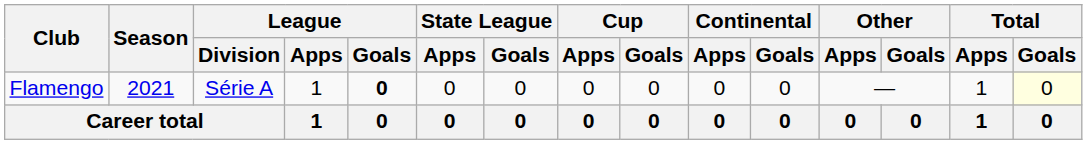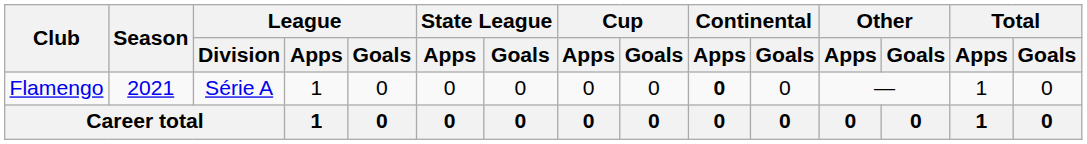Flamengo | League / Goals: bold -> normal
Flamengo | Continental / Apps: normal -> bold
Flamengo | Total / Goals: lightyellow background -> no background
